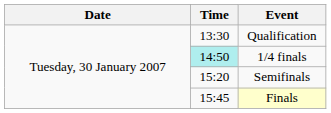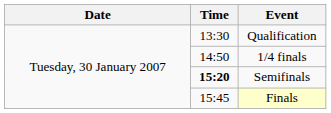1/4 finals | Time: paleturquoise background -> no background
Semifinals | Time: normal -> bold
